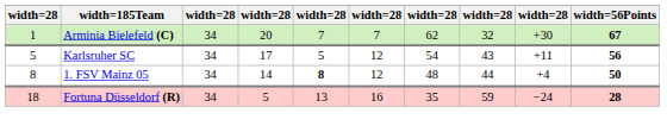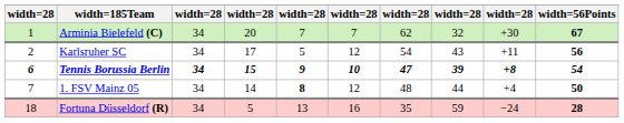Karlsruher SC | column 1: 5 -> 2
+ row: 6 | Tennis Borussia Berlin | 34 | 15 | 9 | 10 | 47 | 39 | +8 | 54
1. FSV Mainz 05 | column 1: 8 -> 7
